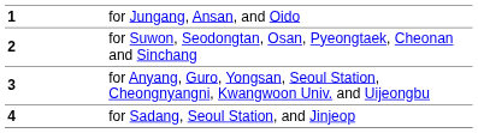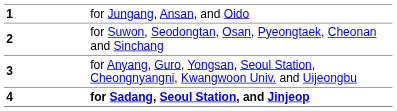4 | column 3: normal -> bold
